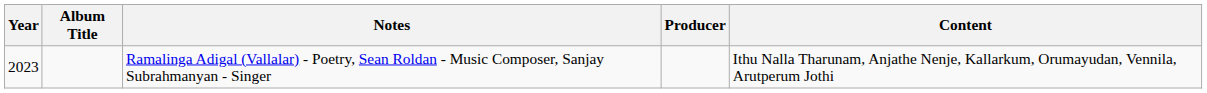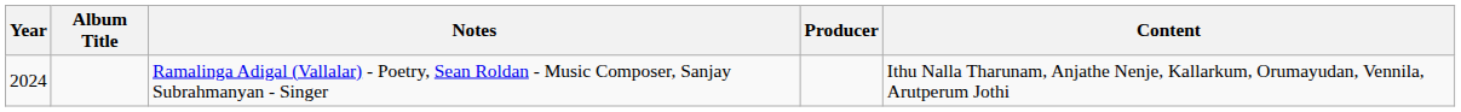row 2 | Year: 2023 -> 2024
